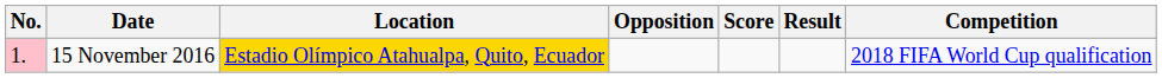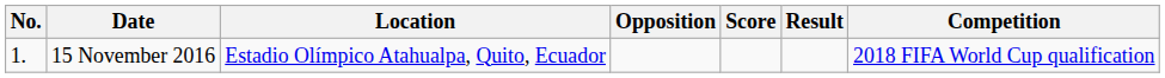15 November 2016 | No.: pink background -> no background
15 November 2016 | Location: gold background -> no background
